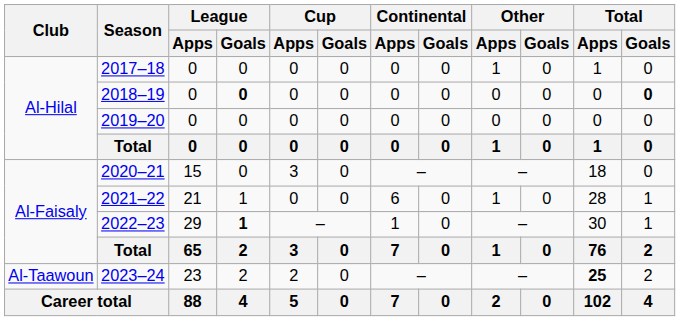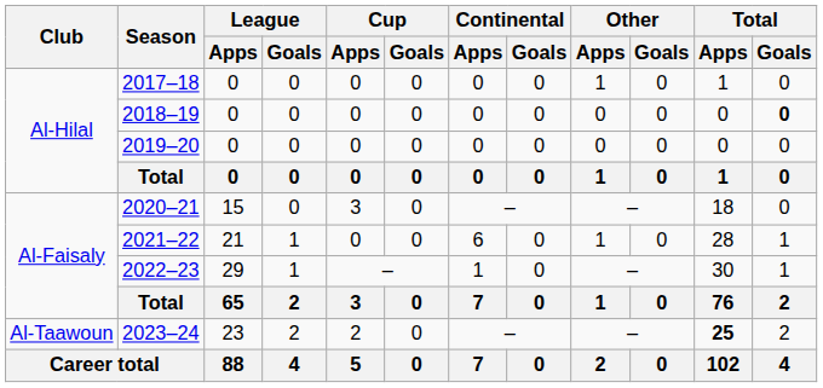2018–19 | League / Goals: bold -> normal
2022–23 | League / Goals: bold -> normal
